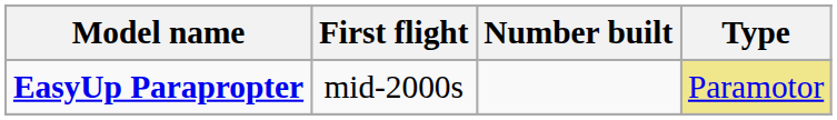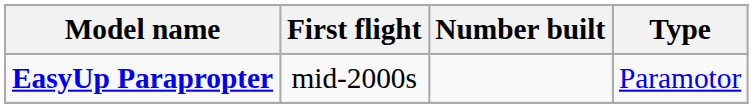EasyUp Parapropter | Type: khaki background -> no background
